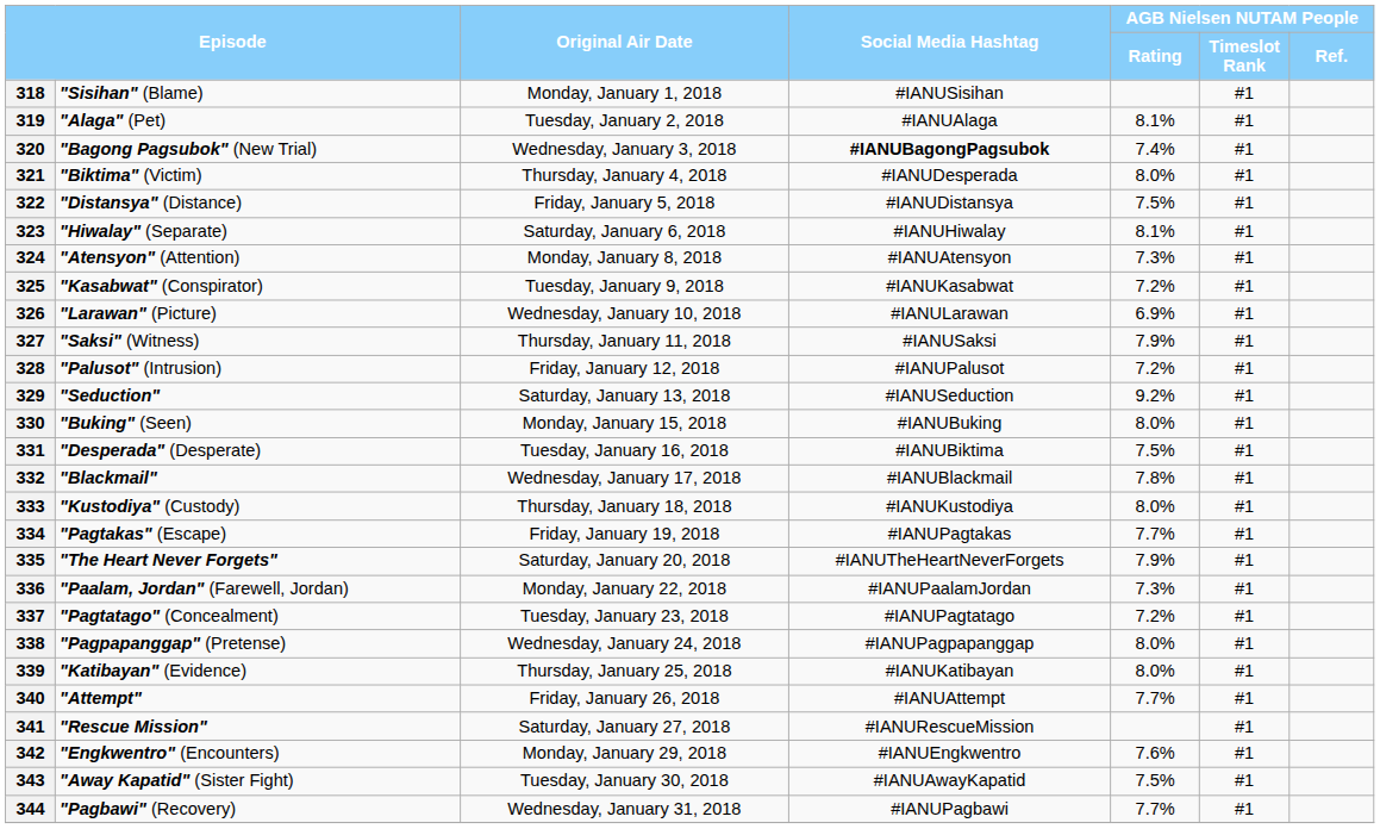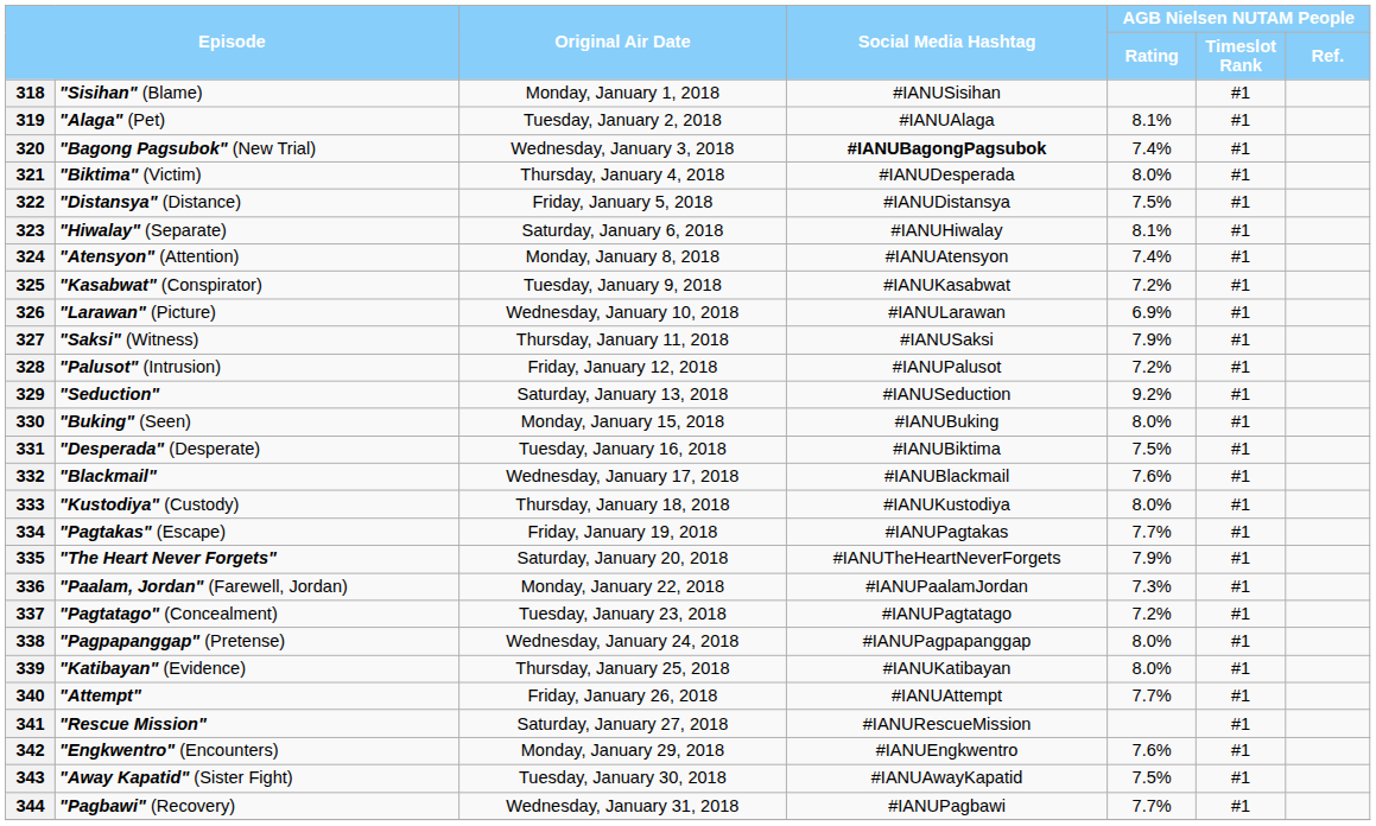324 | AGB Nielsen NUTAM People / Rating: 7.3% -> 7.4%
332 | AGB Nielsen NUTAM People / Rating: 7.8% -> 7.6%
